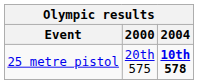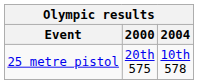25 metre pistol | 2004: bold -> normal
